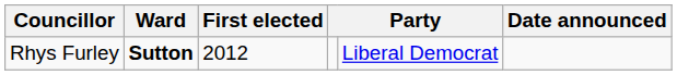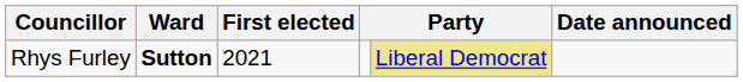Rhys Furley | First elected: 2012 -> 2021
Rhys Furley | column 5: no background -> khaki background
